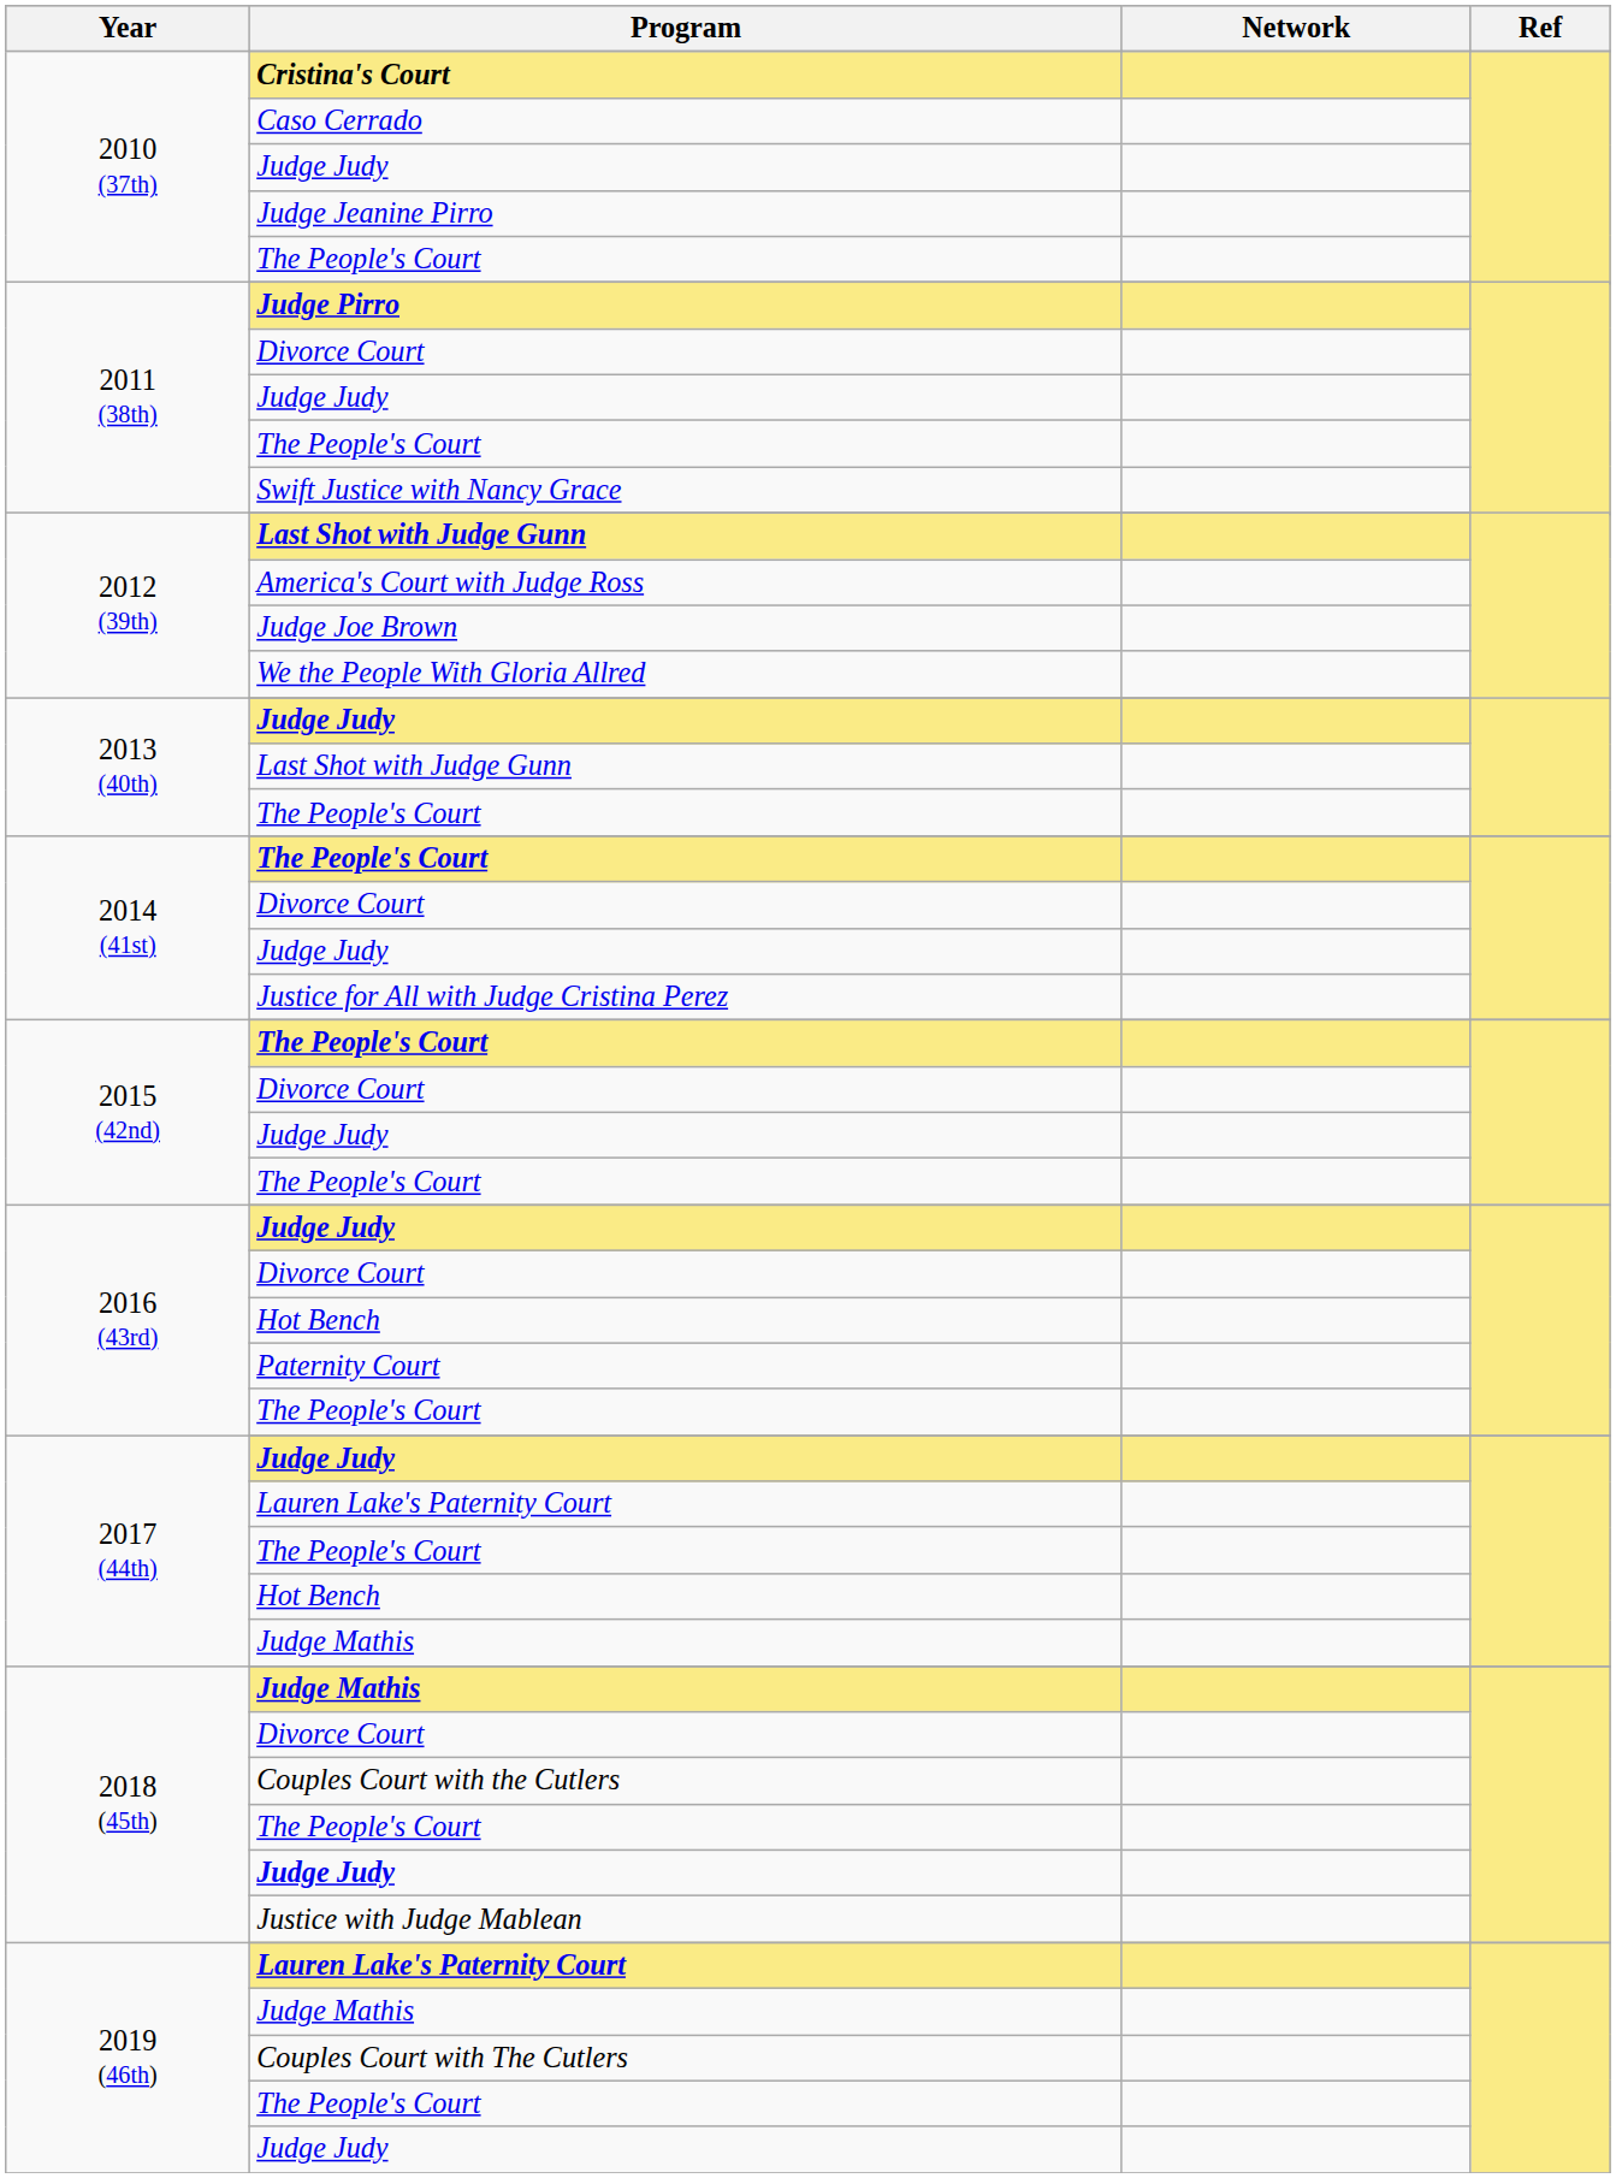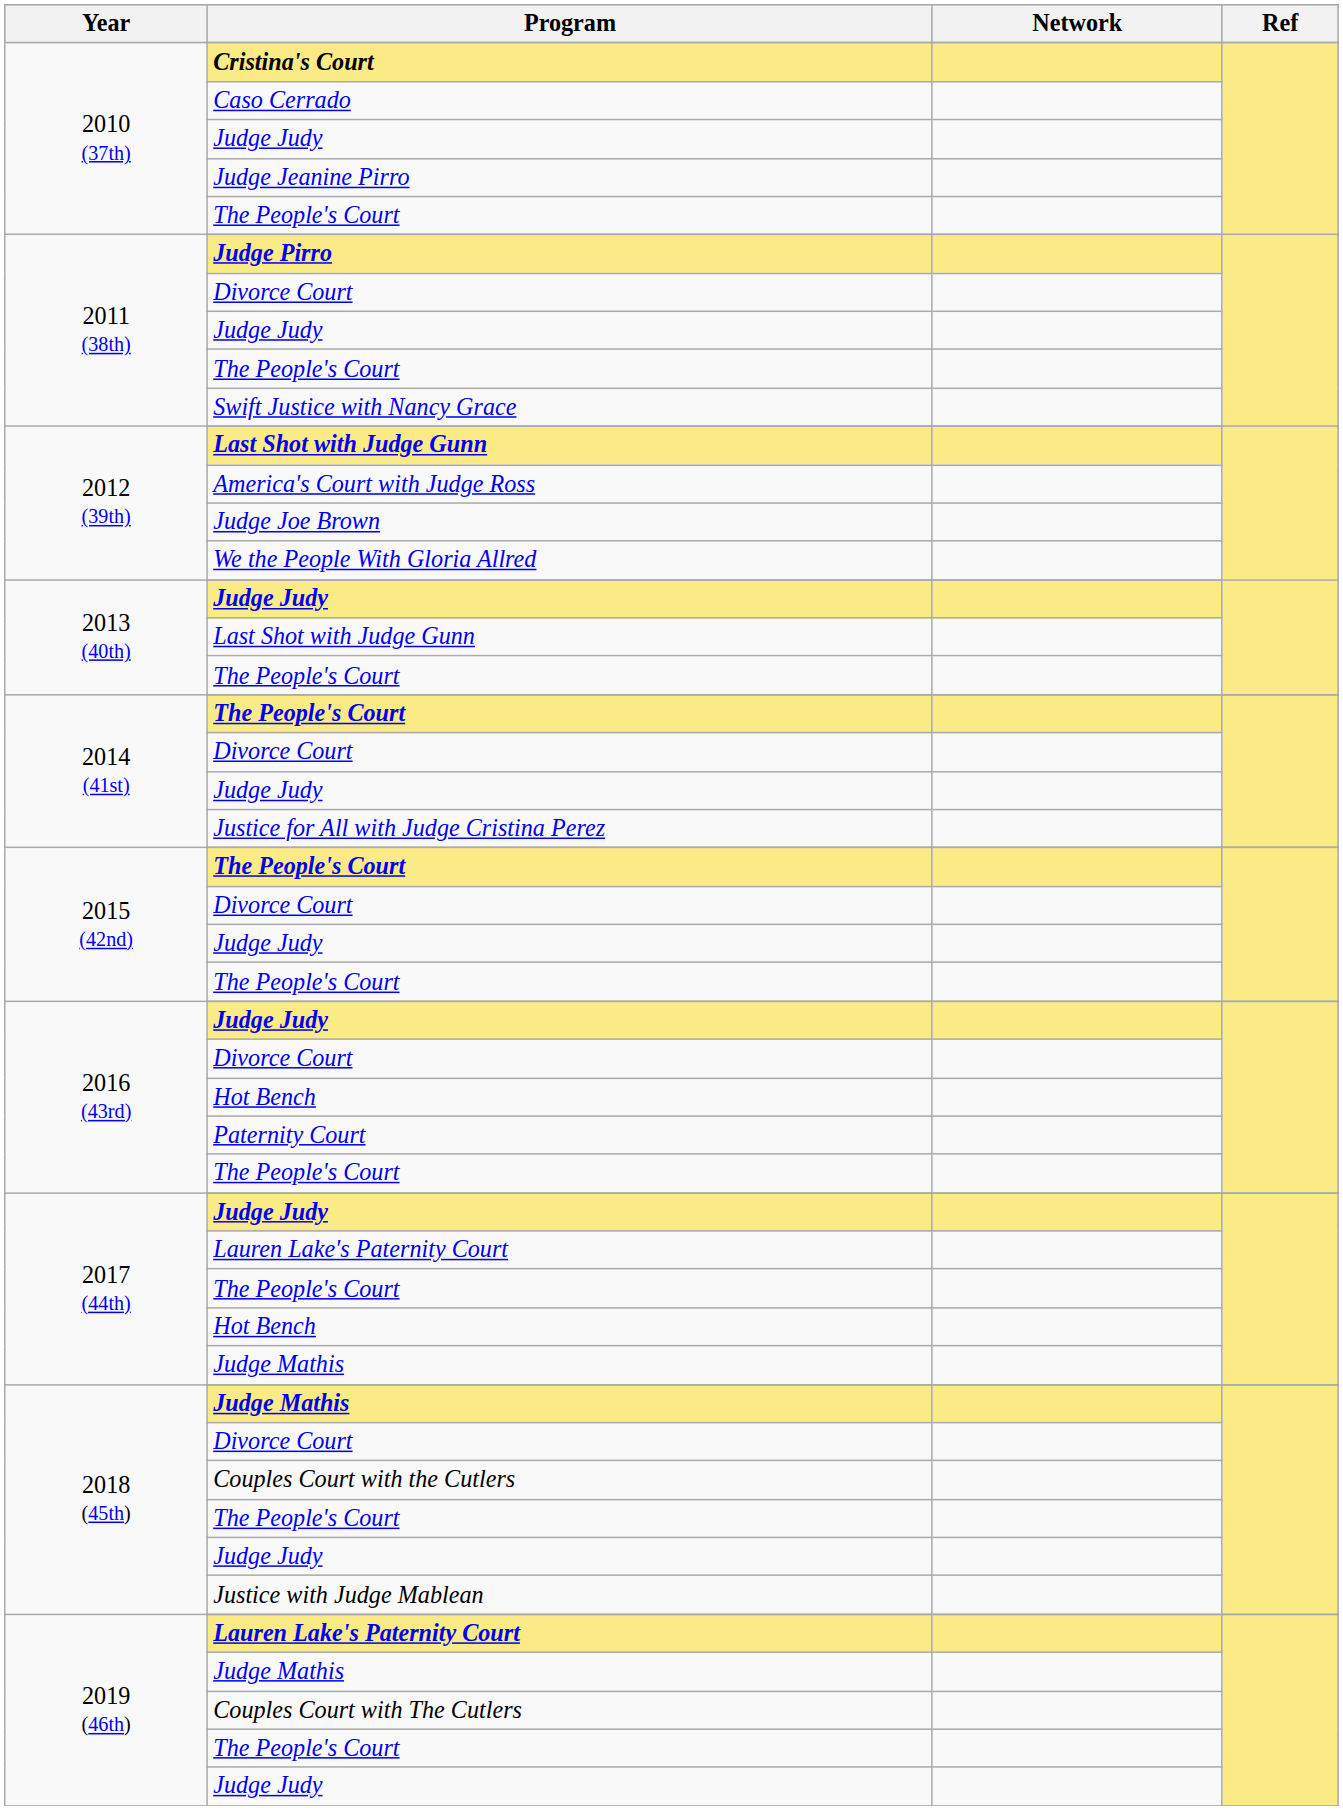2018 (45th) / Judge Judy | Program: bold -> normal
